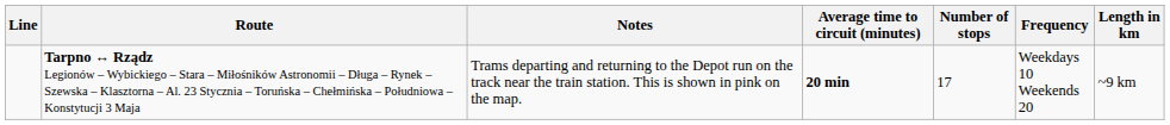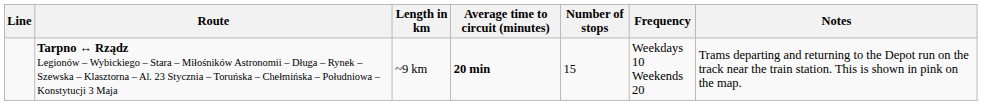columns swapped: Length in km <-> Notes
row 2 | Number of stops: 17 -> 15
